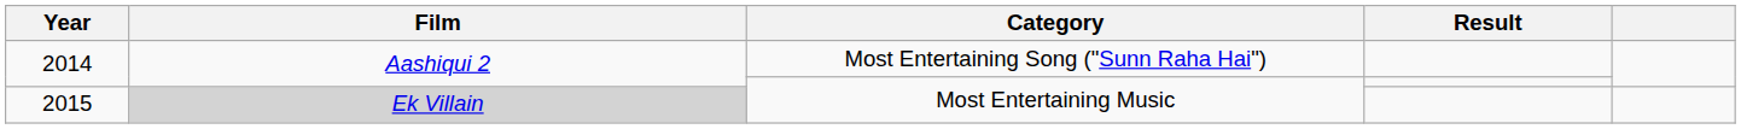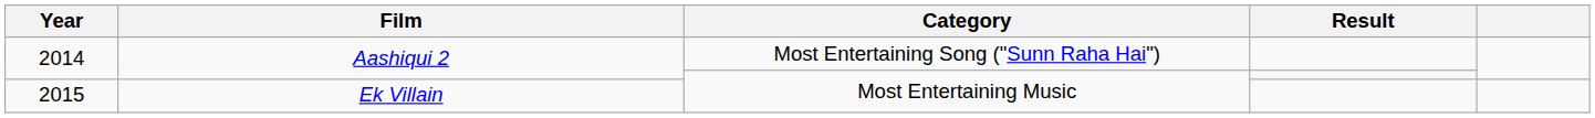2015 | Film: lightgrey background -> no background
